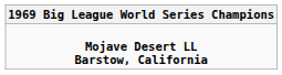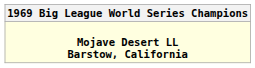row 2 | column 1: no background -> lightyellow background
